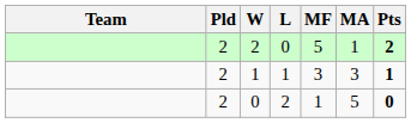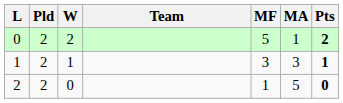columns swapped: Team <-> L
